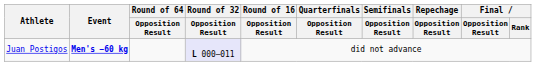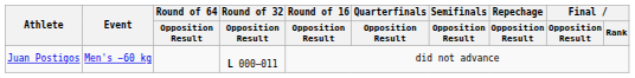Juan Postigos | Event: bold -> normal
Juan Postigos | Round of 32 / Opposition Result: lavender background -> no background
